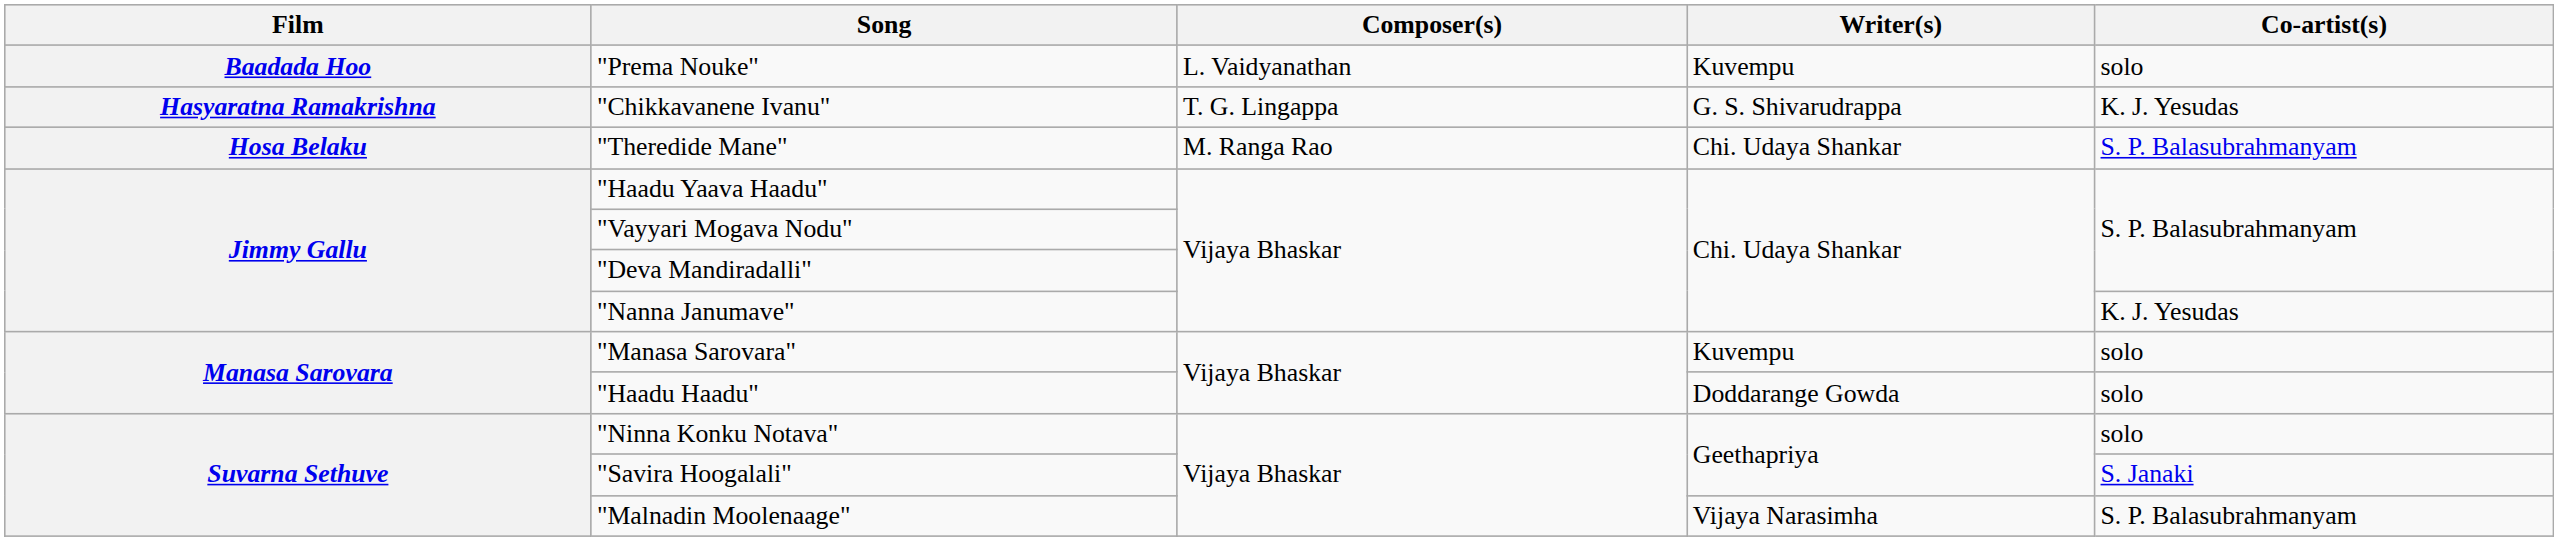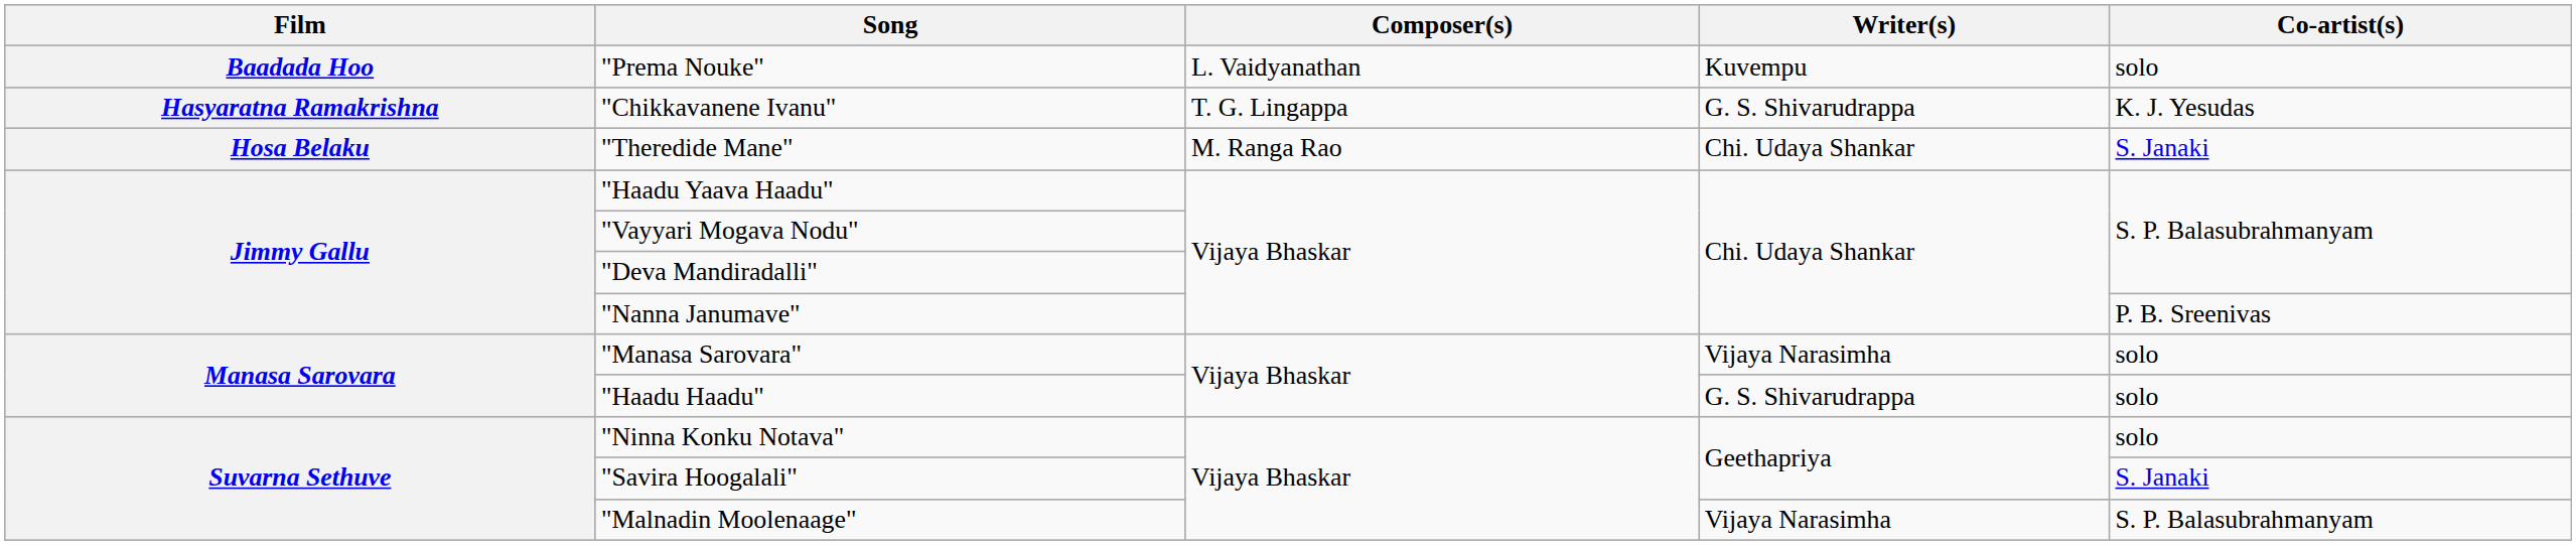"Theredide Mane" | Co-artist(s): S. P. Balasubrahmanyam -> S. Janaki
"Nanna Janumave" | Co-artist(s): K. J. Yesudas -> P. B. Sreenivas
"Manasa Sarovara" | Writer(s): Kuvempu -> Vijaya Narasimha
"Haadu Haadu" | Writer(s): Doddarange Gowda -> G. S. Shivarudrappa
